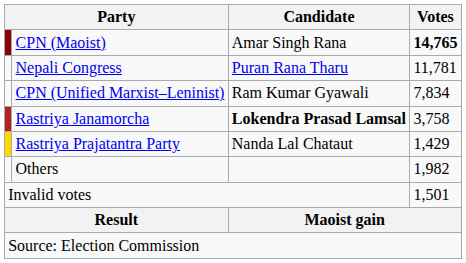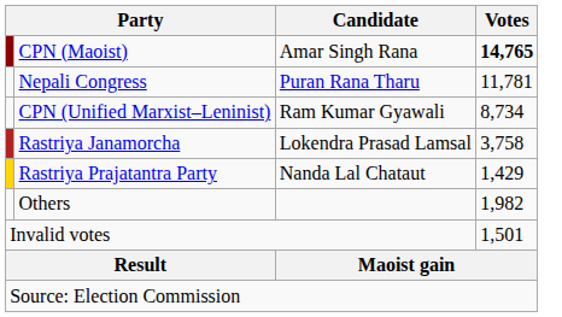CPN (Unified Marxist–Leninist) | Votes: 7,834 -> 8,734
Rastriya Janamorcha | Candidate: bold -> normal
